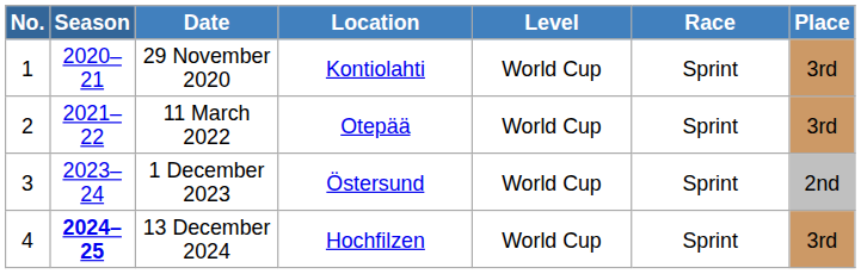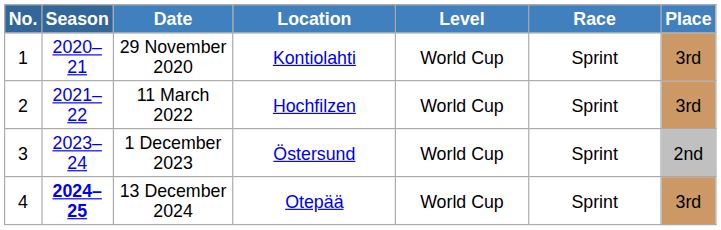11 March 2022 | Location: Otepää -> Hochfilzen
13 December 2024 | Location: Hochfilzen -> Otepää
